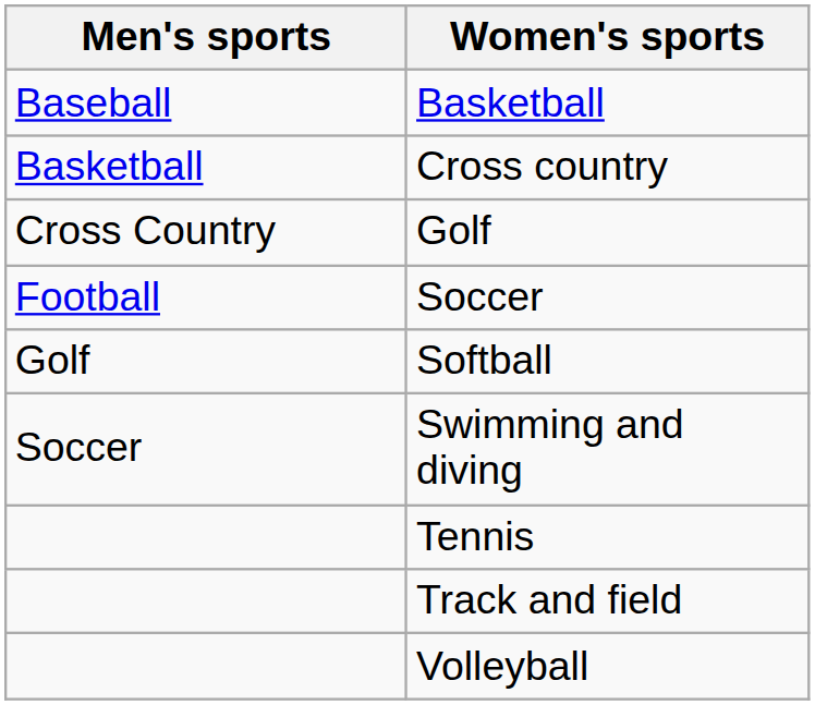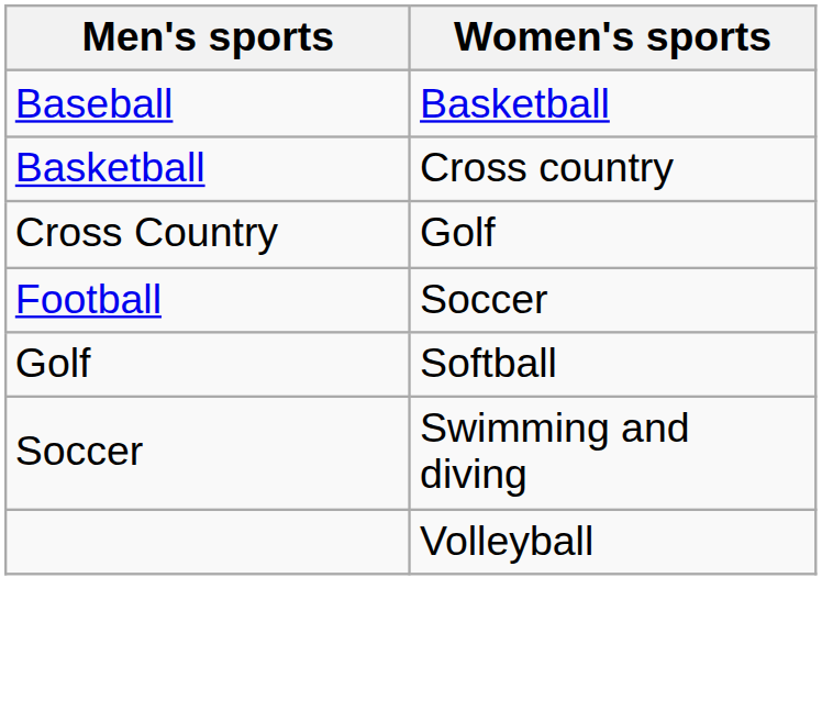- row: Tennis
- row: Track and field
